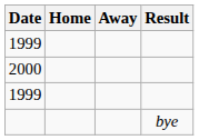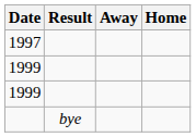columns swapped: Home <-> Result
row 2 | Date: 1999 -> 1997
row 3 | Date: 2000 -> 1999
